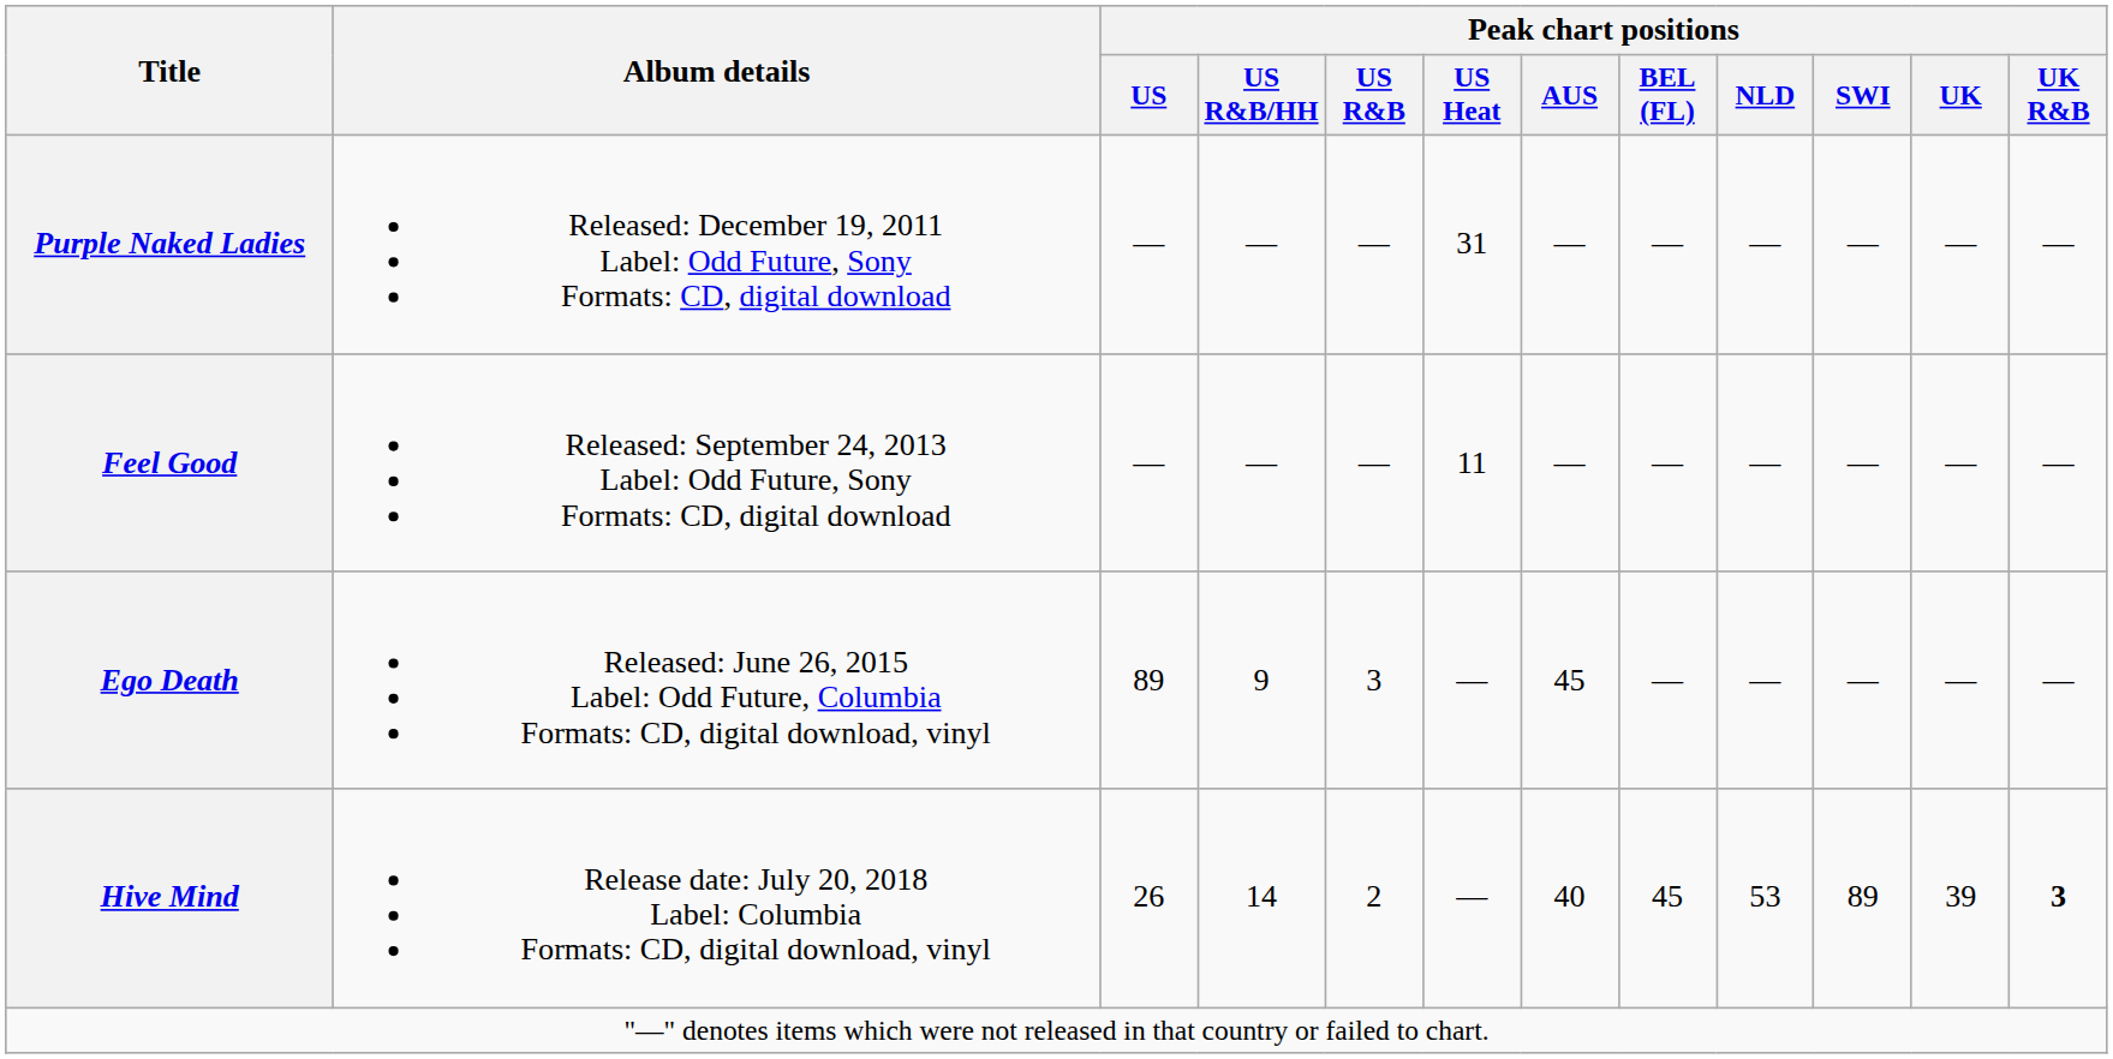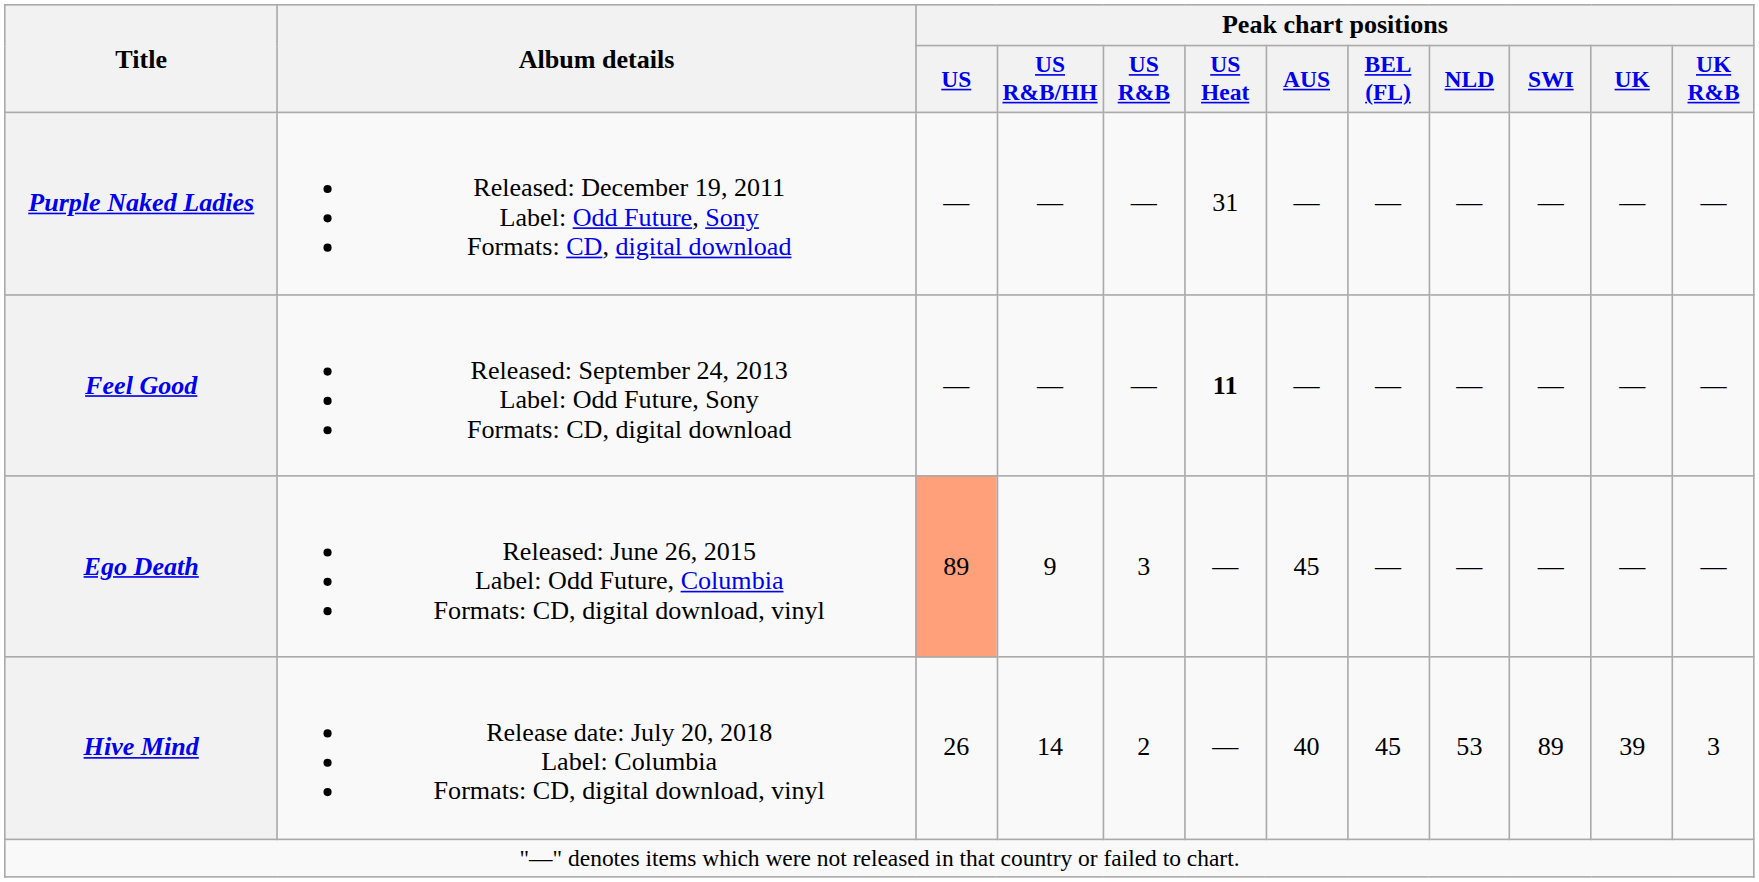Feel Good | Peak chart positions / US Heat: normal -> bold
Ego Death | Peak chart positions / US: no background -> lightsalmon background
Hive Mind | Peak chart positions / UK R&B: bold -> normal
